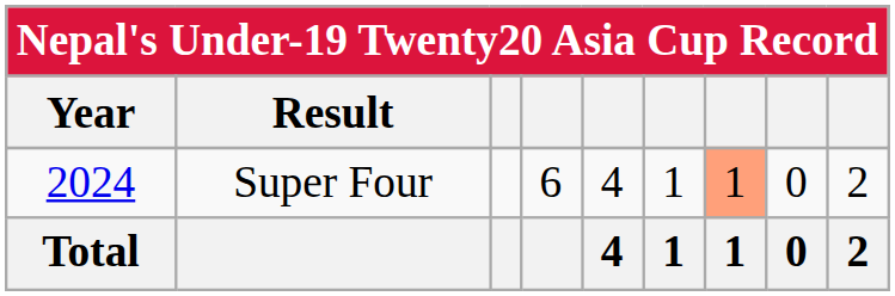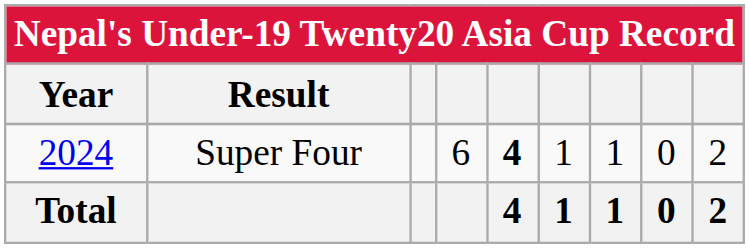Super Four | column 5: normal -> bold
Super Four | column 7: lightsalmon background -> no background
